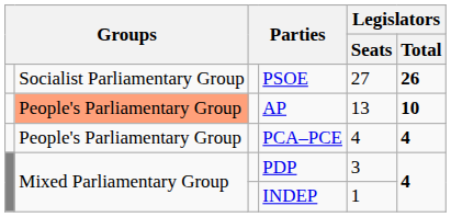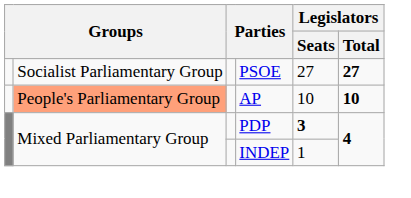PSOE | Legislators / Total: 26 -> 27
AP | Legislators / Seats: 13 -> 10
- row: People's Parliamentary Group | PCA–PCE | 4 | 4
PDP | Legislators / Seats: normal -> bold
